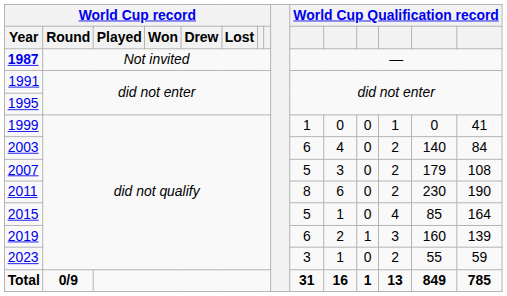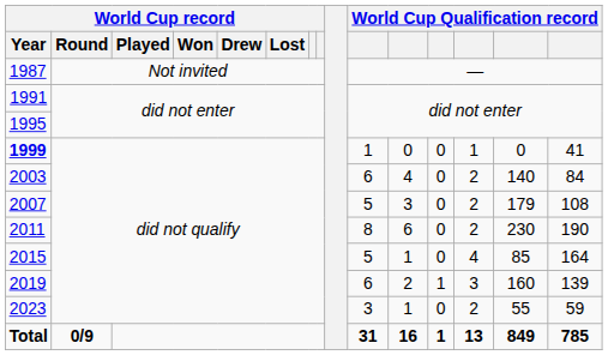1987 | World Cup record / Year: bold -> normal
1999 | World Cup record / Year: normal -> bold
